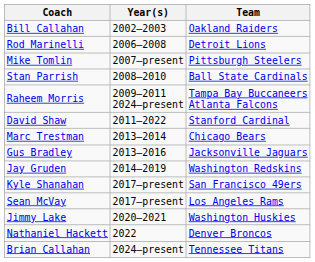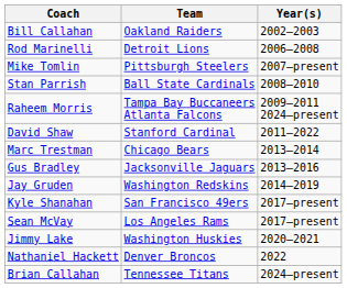columns swapped: Team <-> Year(s)
